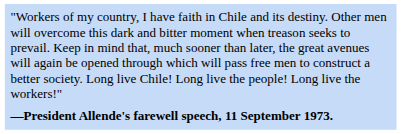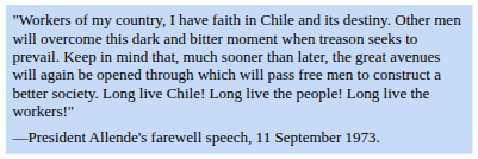row 2 | column 1: bold -> normal
